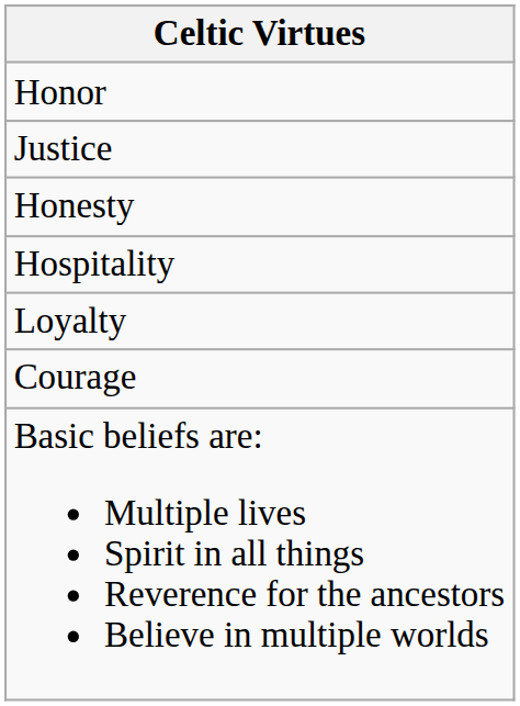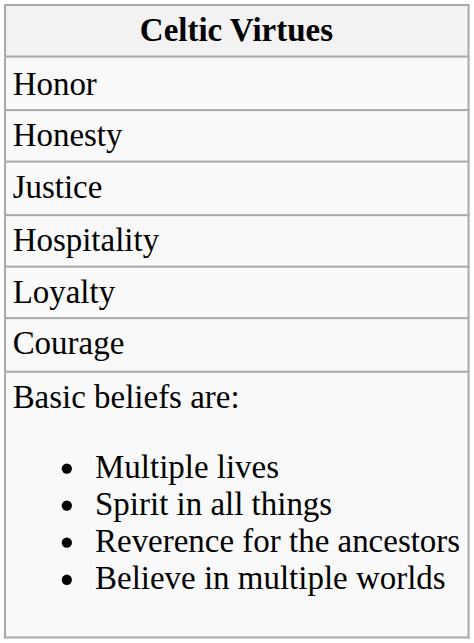row 3 | column 1: Justice -> Honesty
row 4 | column 1: Honesty -> Justice
